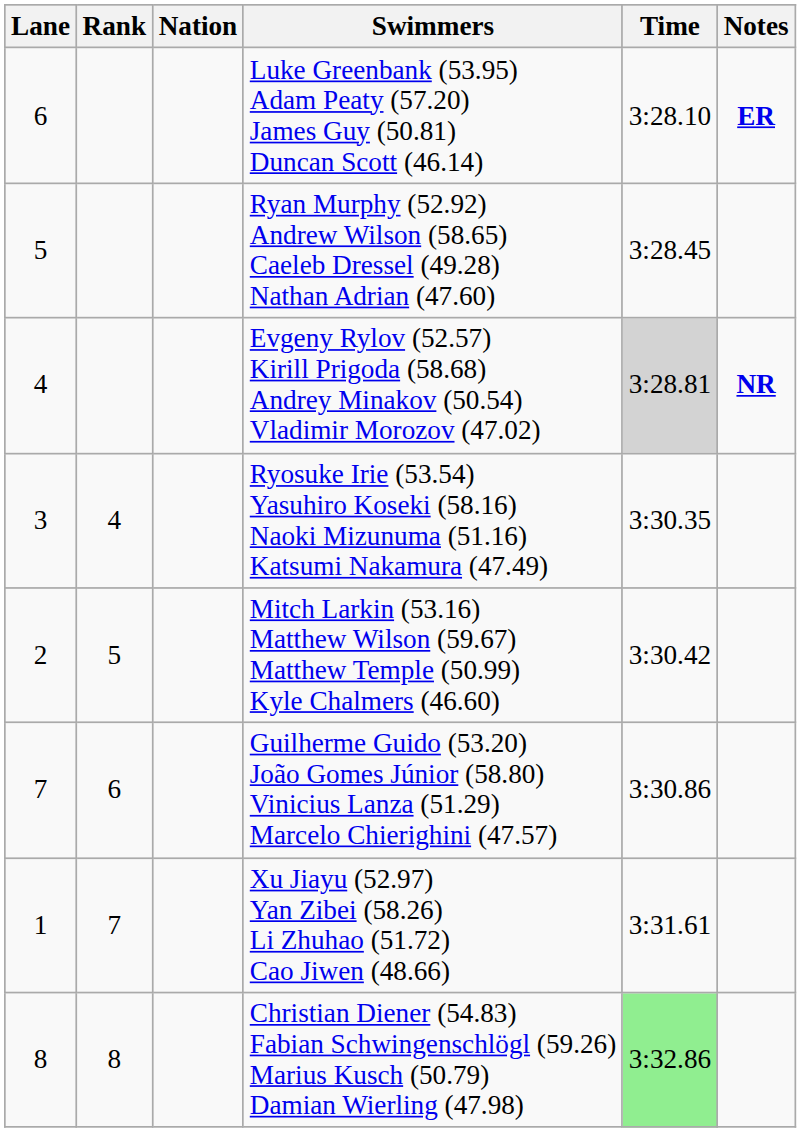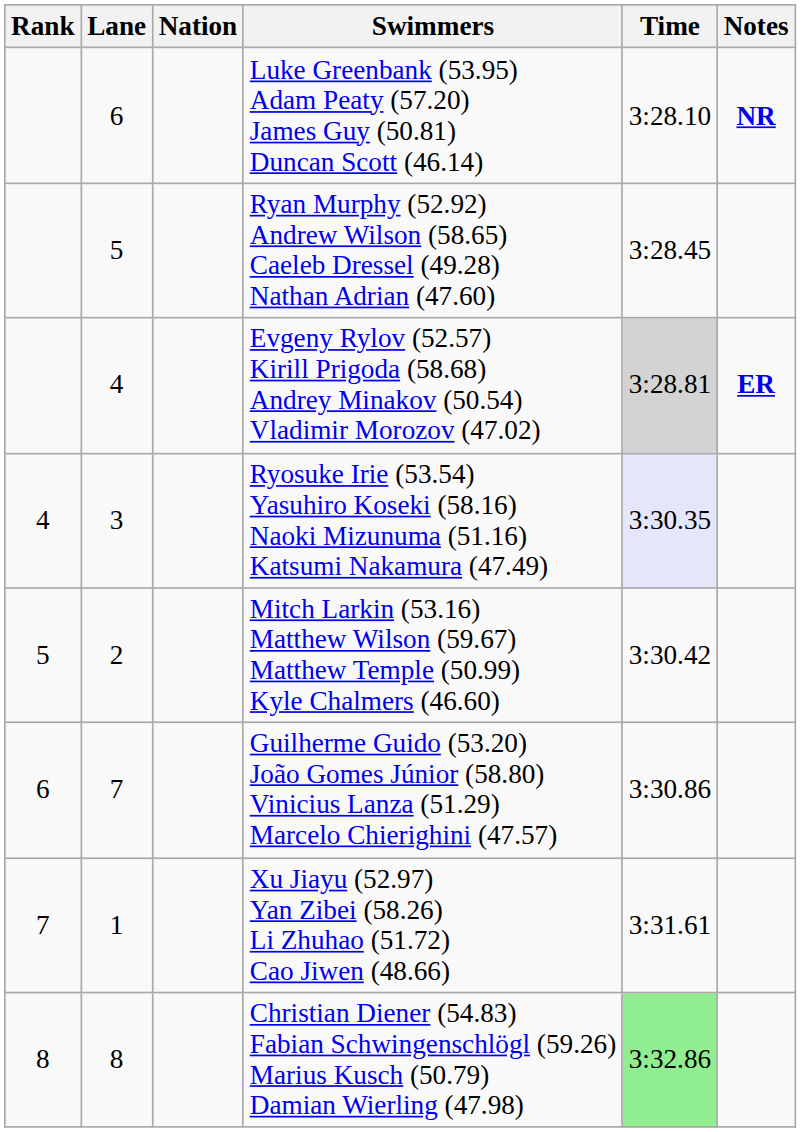columns swapped: Rank <-> Lane
row 2 | Notes: ER -> NR
row 4 | Notes: NR -> ER
row 5 | Time: no background -> lavender background
